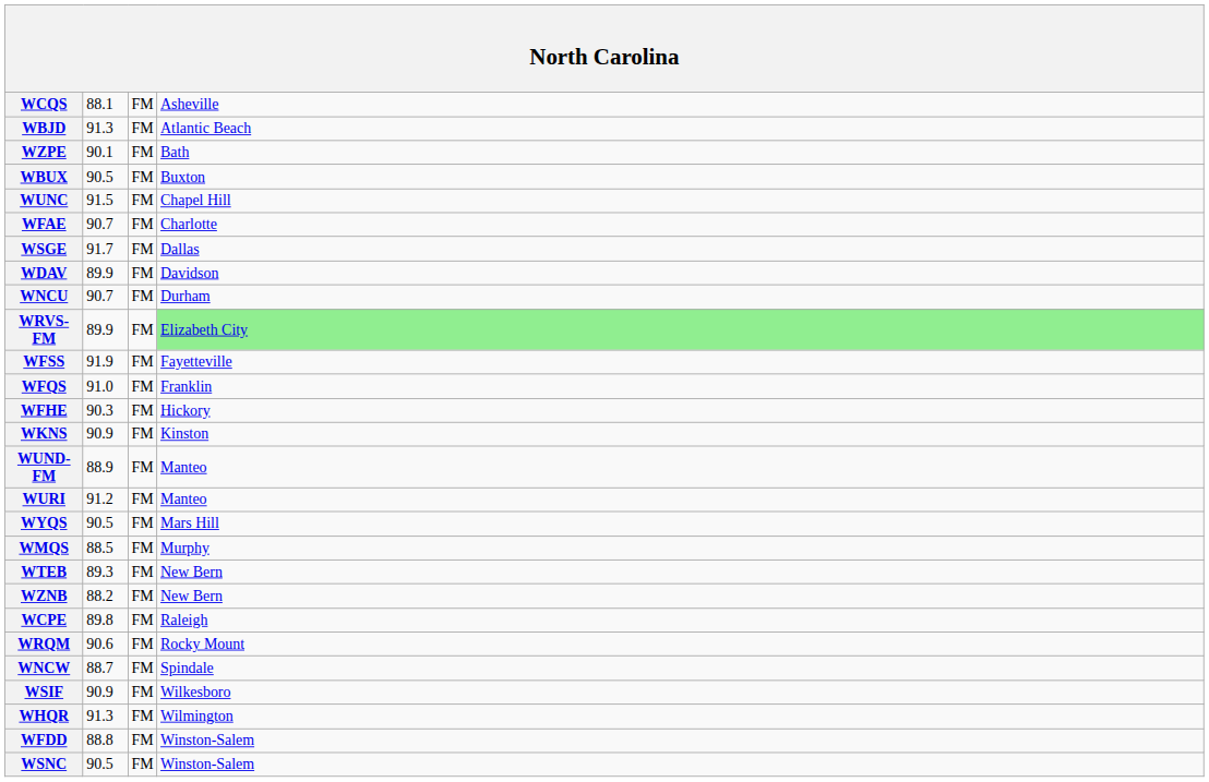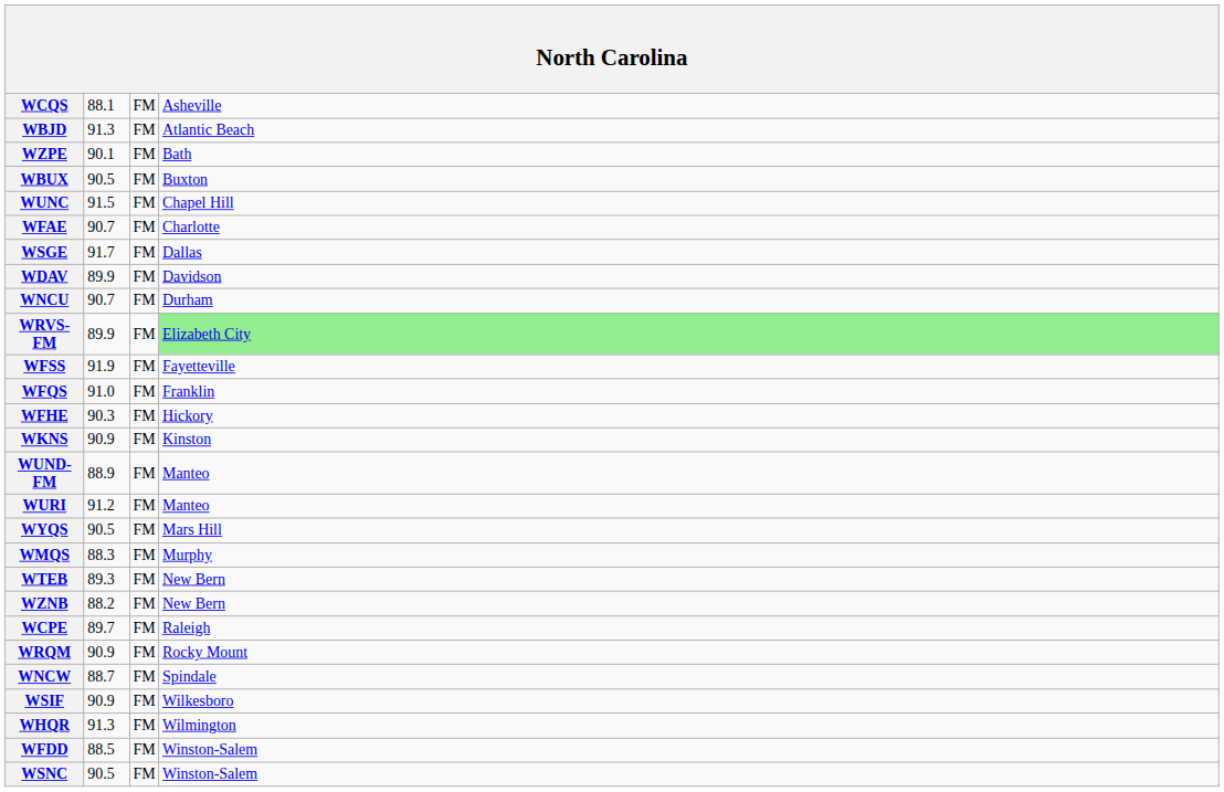WMQS | column 2: 88.5 -> 88.3
WCPE | column 2: 89.8 -> 89.7
WRQM | column 2: 90.6 -> 90.9
WFDD | column 2: 88.8 -> 88.5
